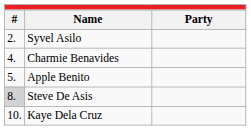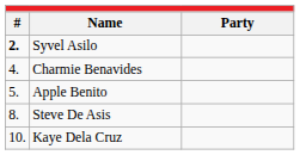Syvel Asilo | column 1: normal -> bold
Steve De Asis | column 1: lightgrey background -> no background
